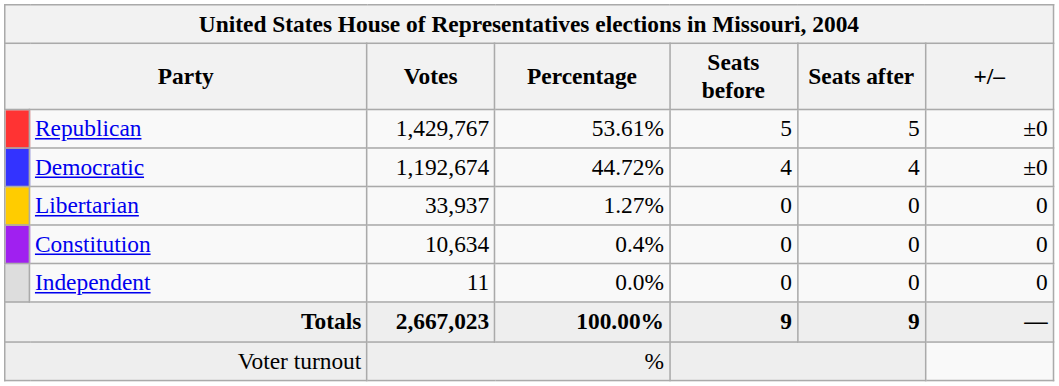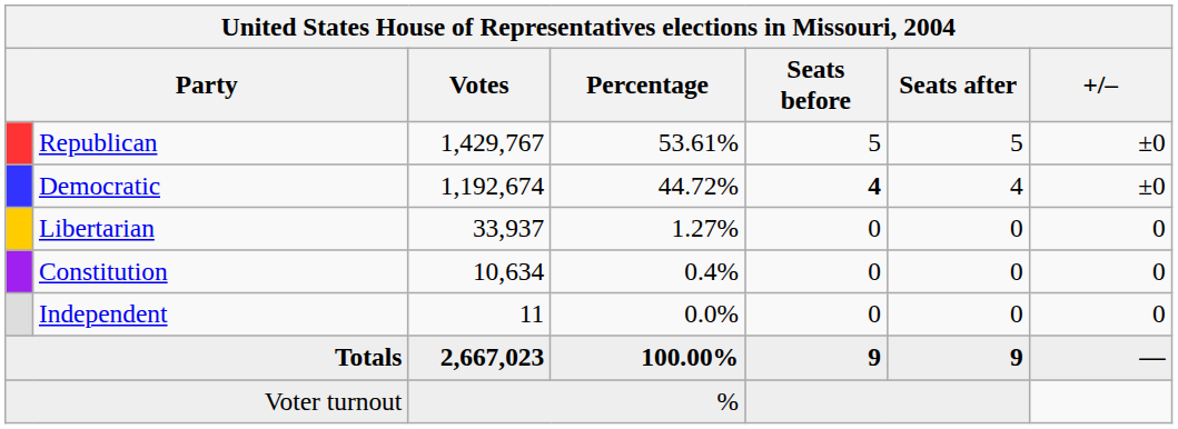Democratic | Seats before: normal -> bold
